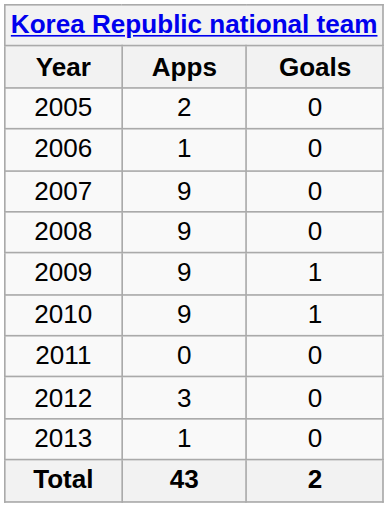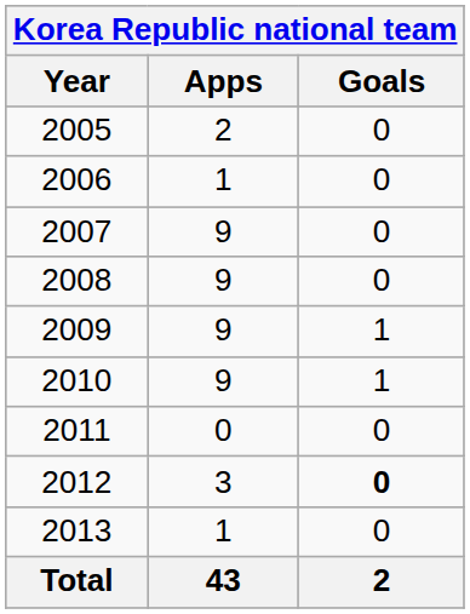2012 | Goals: normal -> bold
